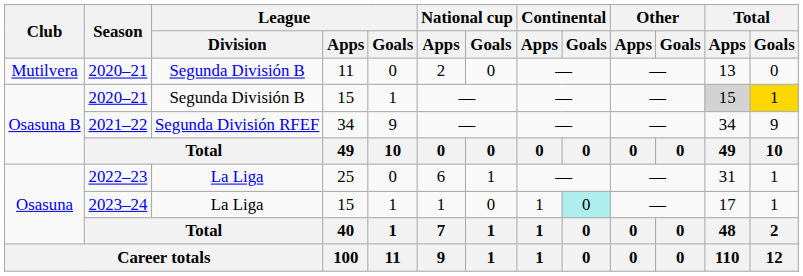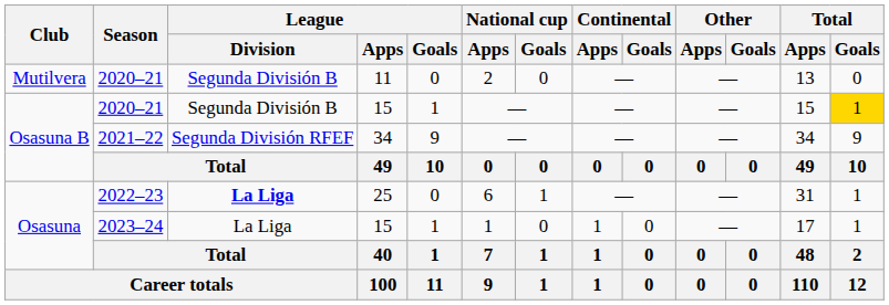2020–21 / 15 | Total / Apps: lightgrey background -> no background
2022–23 | League / Division: normal -> bold
2023–24 | Continental / Goals: paleturquoise background -> no background
